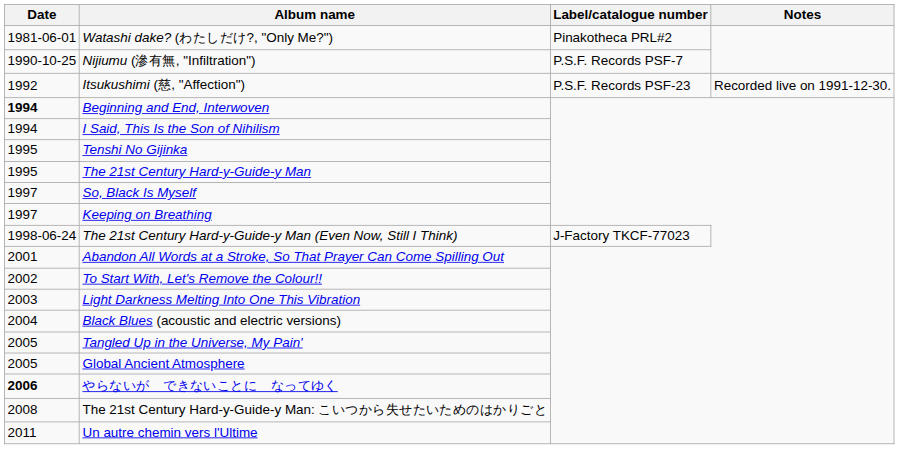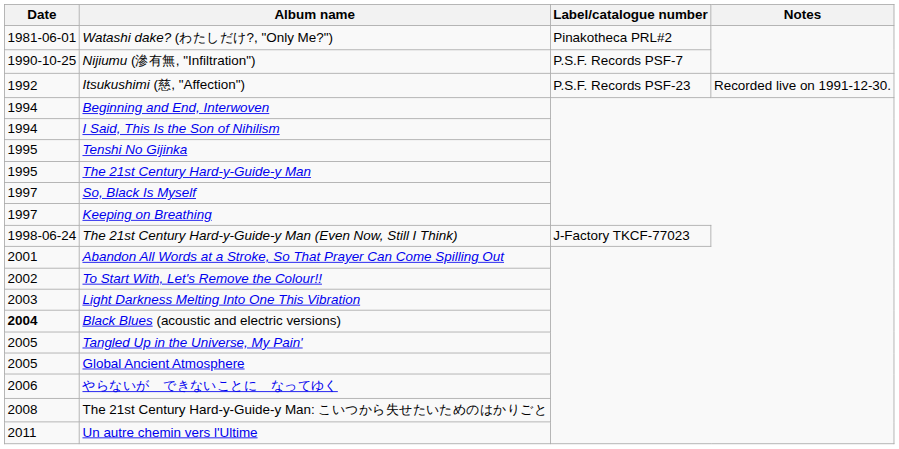Beginning and End, Interwoven | Date: bold -> normal
Black Blues (acoustic and electric versions) | Date: normal -> bold
やらないが できないことに なってゆく | Date: bold -> normal
